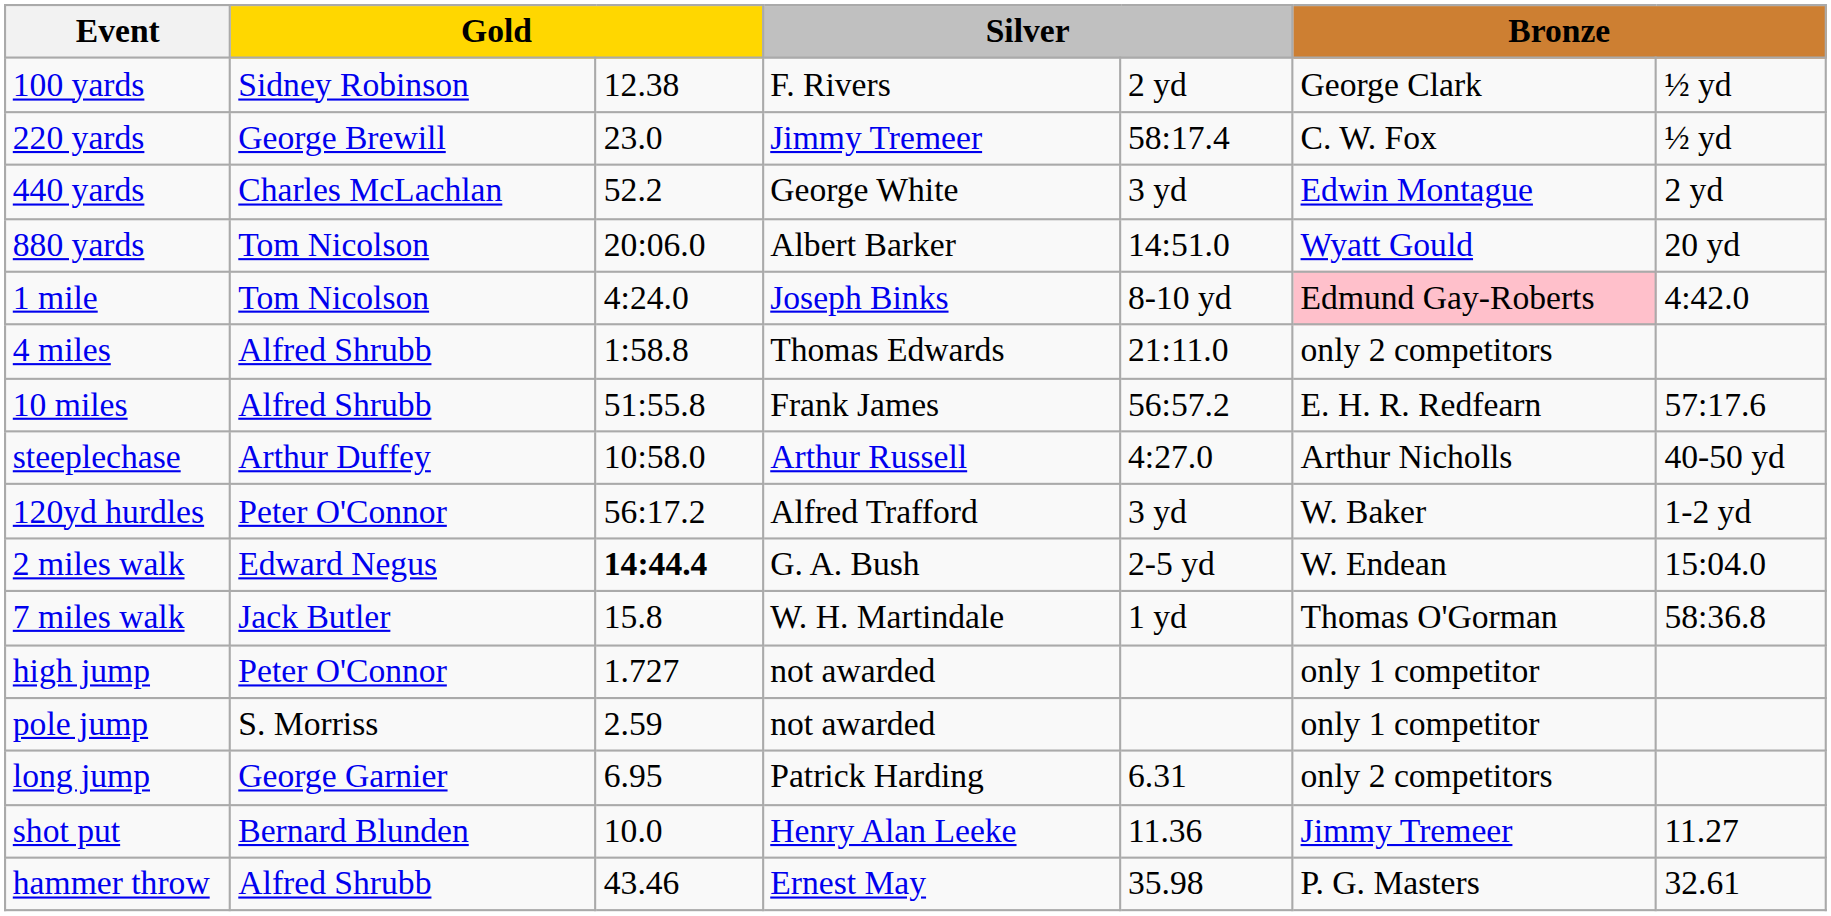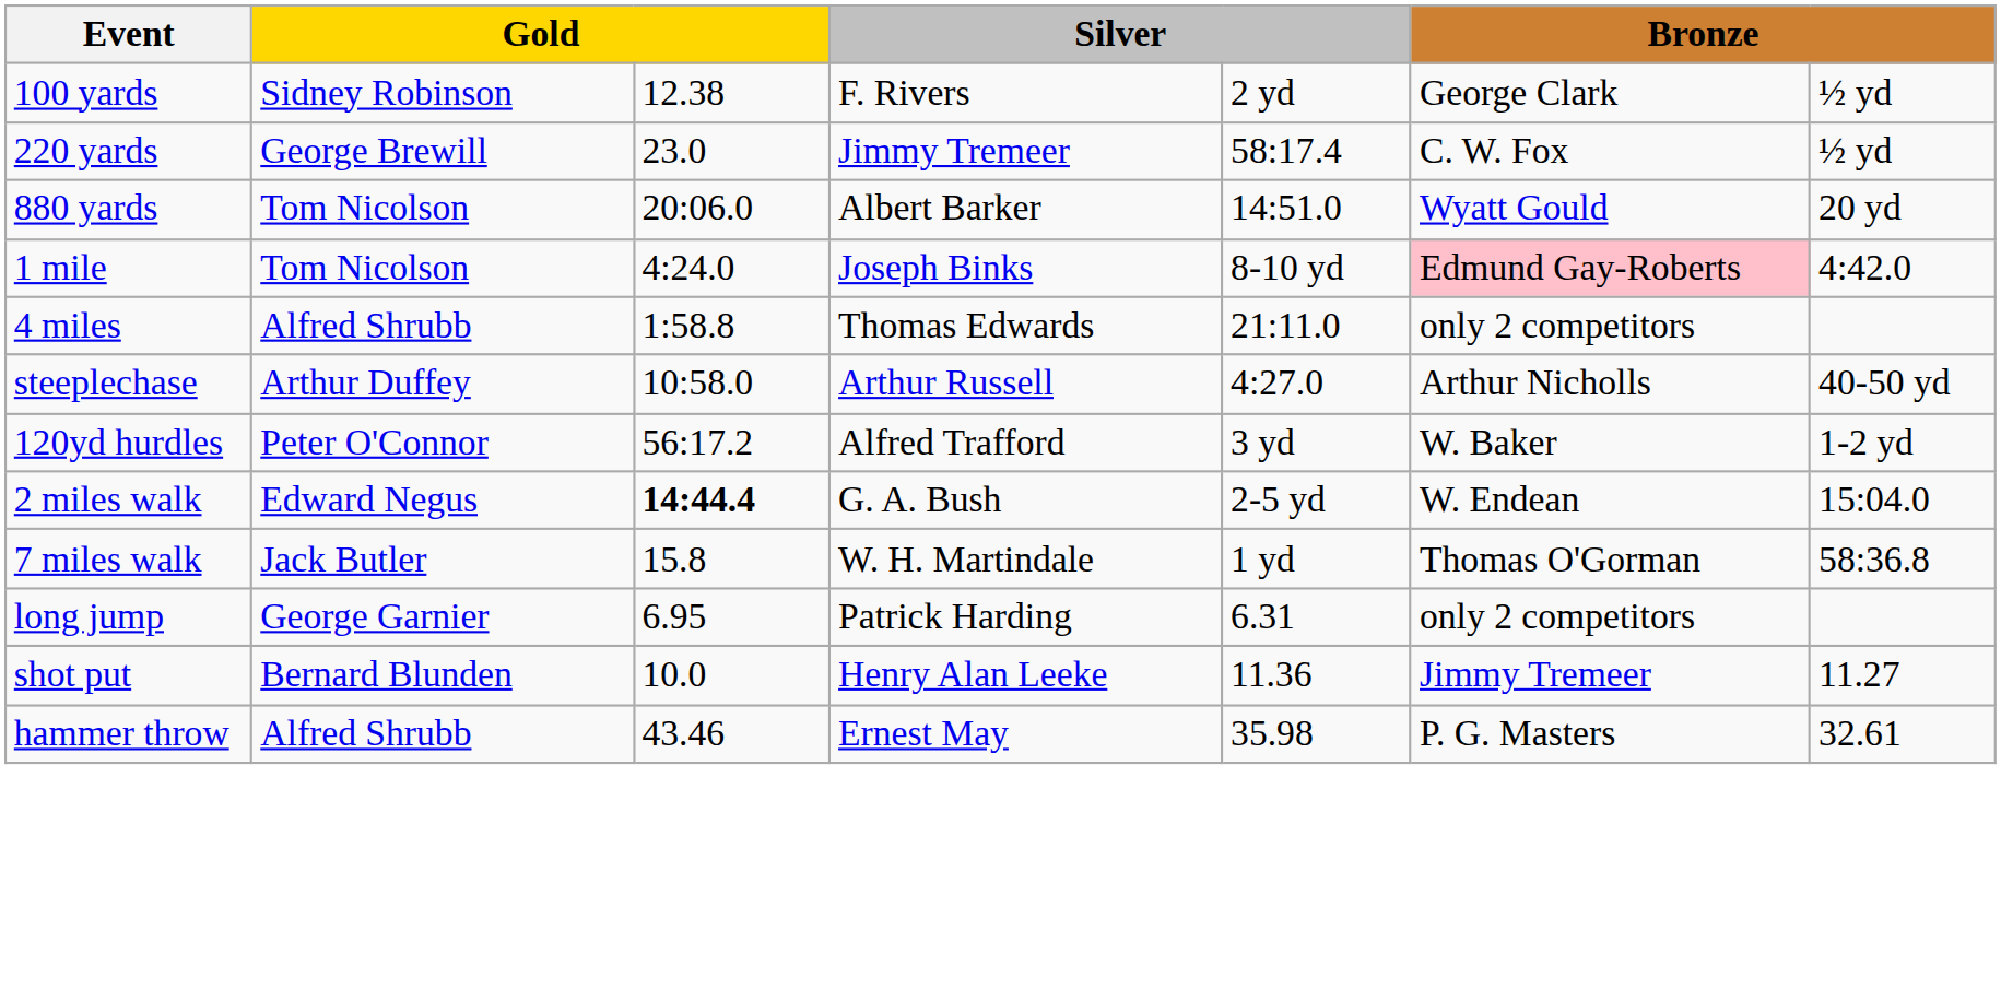- row: 440 yards | Charles McLachlan | 52.2 | George White | 3 yd | Edwin Montague | 2 yd
- row: 10 miles | Alfred Shrubb | 51:55.8 | Frank James | 56:57.2 | E. H. R. Redfearn | 57:17.6
- row: high jump | Peter O'Connor | 1.727 | not awarded | only 1 competitor
- row: pole jump | S. Morriss | 2.59 | not awarded | only 1 competitor
